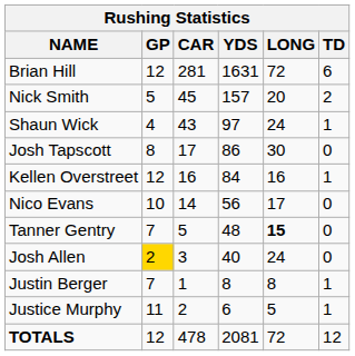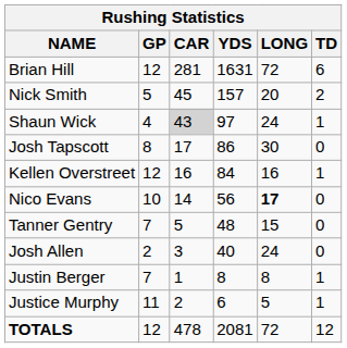Shaun Wick | CAR: no background -> lightgrey background
Nico Evans | LONG: normal -> bold
Tanner Gentry | LONG: bold -> normal
Josh Allen | GP: gold background -> no background
